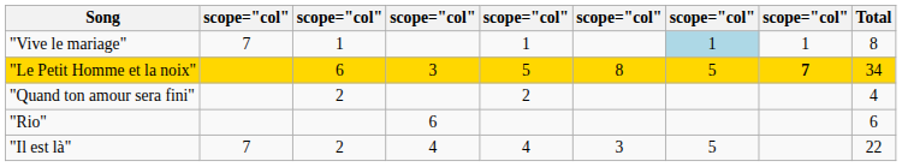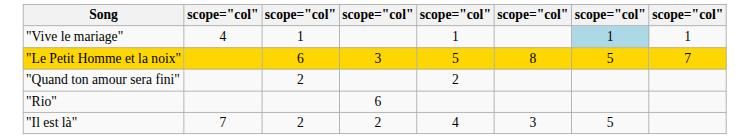- column: Total | 8 | 34 | 4 | 6 | 22
"Vive le mariage" | column 2: 7 -> 4
"Le Petit Homme et la noix" | column 8: bold -> normal
"Il est là" | column 4: 4 -> 2
